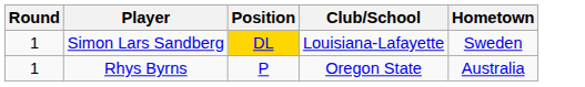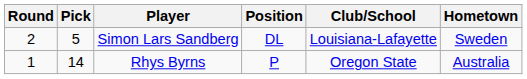+ column: Pick | 5 | 14
Simon Lars Sandberg | Round: 1 -> 2
Simon Lars Sandberg | Position: gold background -> no background
